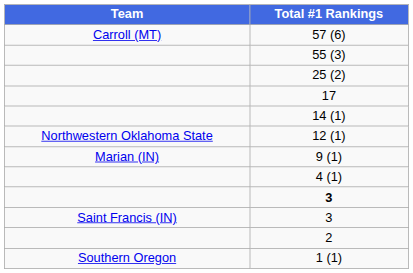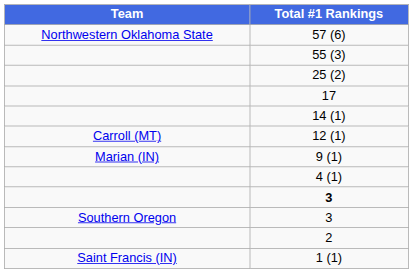row 2 | Team: Carroll (MT) -> Northwestern Oklahoma State
row 7 | Team: Northwestern Oklahoma State -> Carroll (MT)
row 11 | Team: Saint Francis (IN) -> Southern Oregon
row 13 | Team: Southern Oregon -> Saint Francis (IN)
